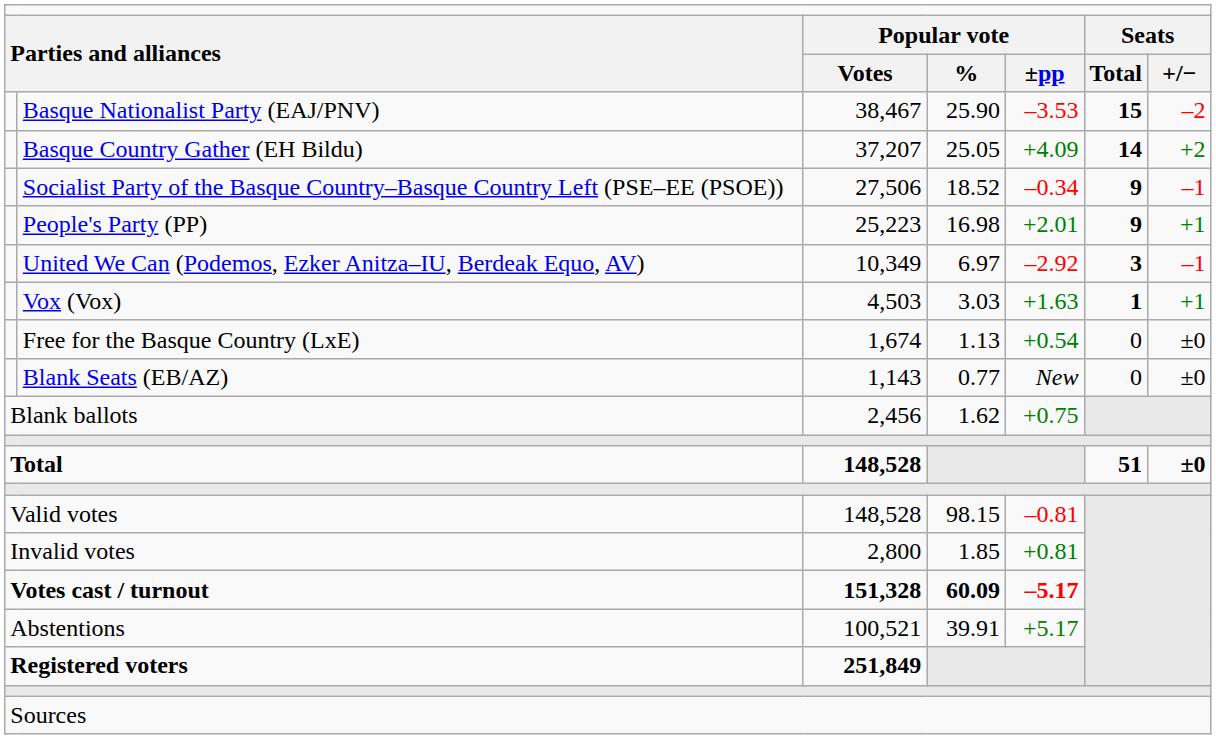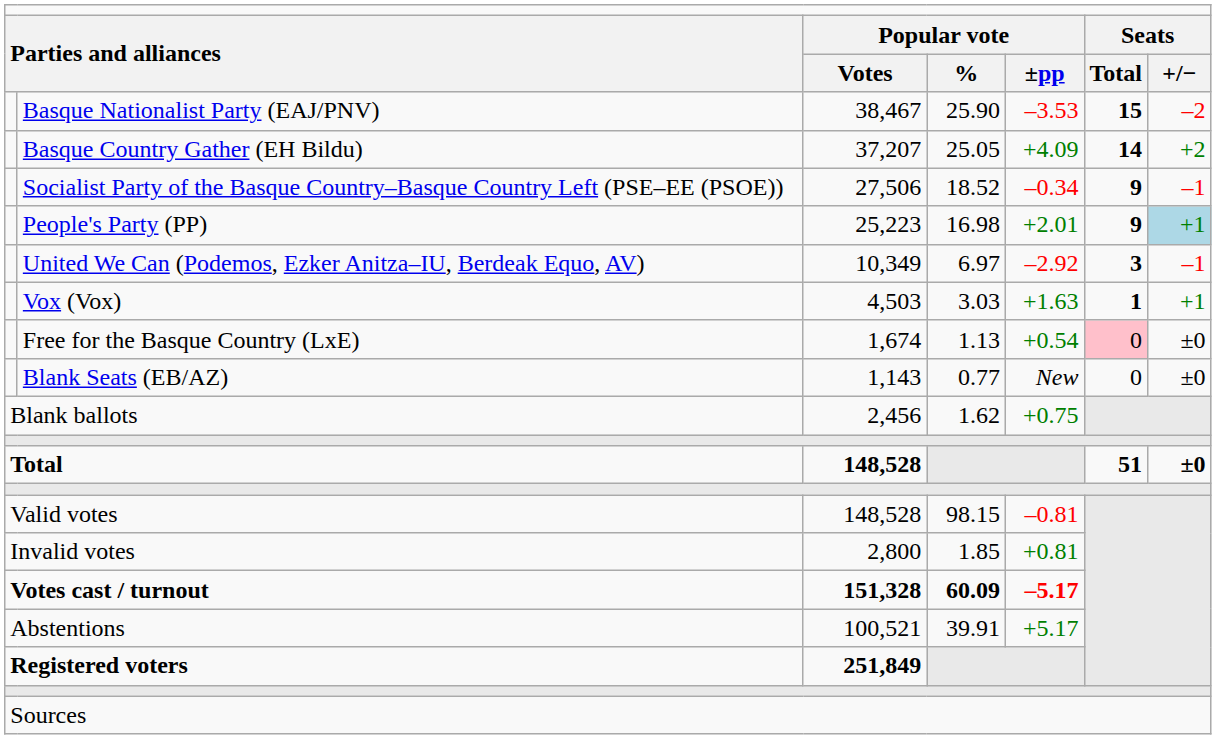People's Party (PP) | column 7: no background -> lightblue background
Free for the Basque Country (LxE) | column 6: no background -> pink background
